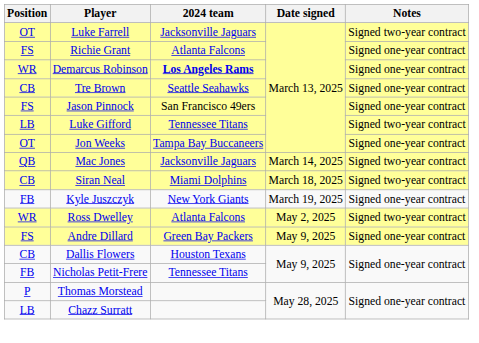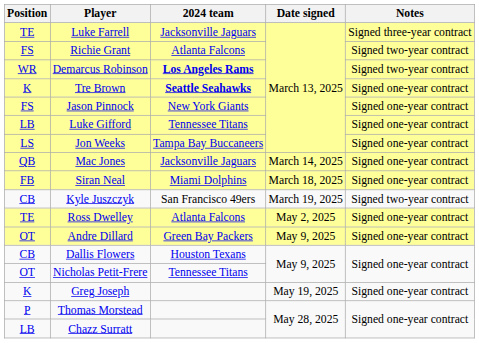Luke Farrell | Position: OT -> TE
Luke Farrell | Notes: Signed two-year contract -> Signed three-year contract
Richie Grant | Notes: Signed one-year contract -> Signed two-year contract
Demarcus Robinson | Notes: Signed one-year contract -> Signed two-year contract
Tre Brown | Position: CB -> K
Tre Brown | 2024 team: normal -> bold
Jason Pinnock | 2024 team: San Francisco 49ers -> New York Giants
Luke Gifford | Notes: Signed two-year contract -> Signed one-year contract
Jon Weeks | Position: OT -> LS
Mac Jones | Notes: Signed two-year contract -> Signed one-year contract
Siran Neal | Position: CB -> FB
Siran Neal | Notes: Signed two-year contract -> Signed one-year contract
Kyle Juszczyk | Position: FB -> CB
Kyle Juszczyk | 2024 team: New York Giants -> San Francisco 49ers
Kyle Juszczyk | Notes: Signed one-year contract -> Signed two-year contract
Ross Dwelley | Position: WR -> TE
Ross Dwelley | Notes: Signed two-year contract -> Signed one-year contract
Andre Dillard | Position: FS -> OT
Nicholas Petit-Frere | Position: FB -> OT
+ row: K | Greg Joseph | May 19, 2025 | Signed one-year contract
